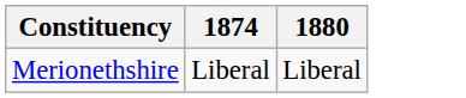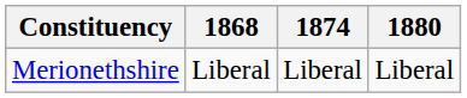+ column: 1868 | Liberal
